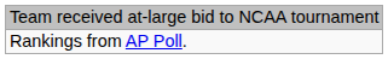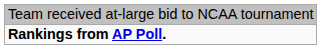Rankings from AP Poll. | column 1: normal -> bold
